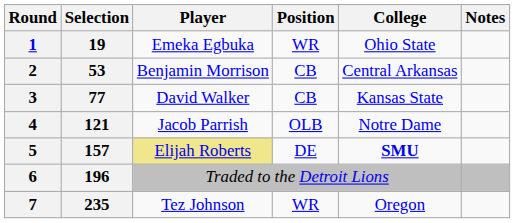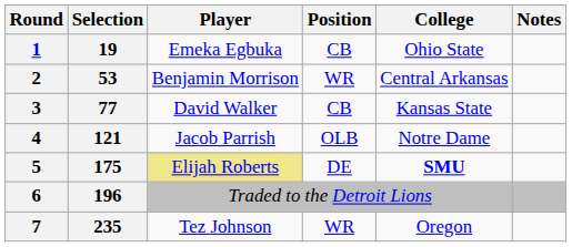1 | Position: WR -> CB
2 | Position: CB -> WR
5 | Selection: 157 -> 175
